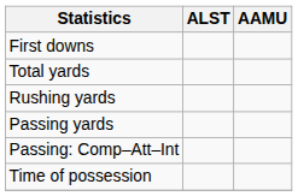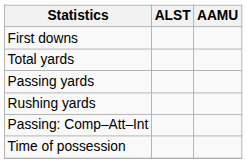rows swapped: Rushing yards <-> Passing yards
